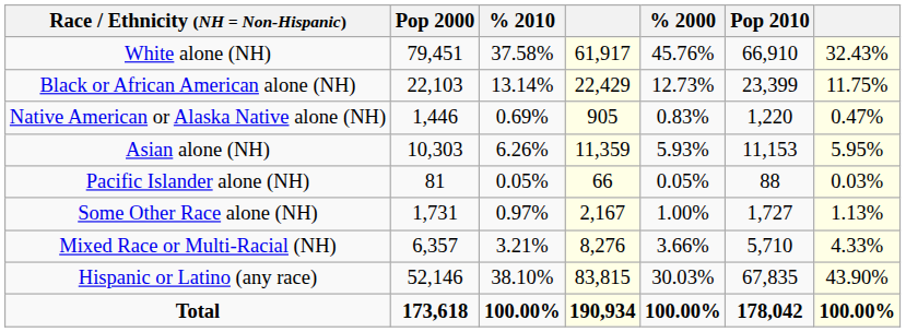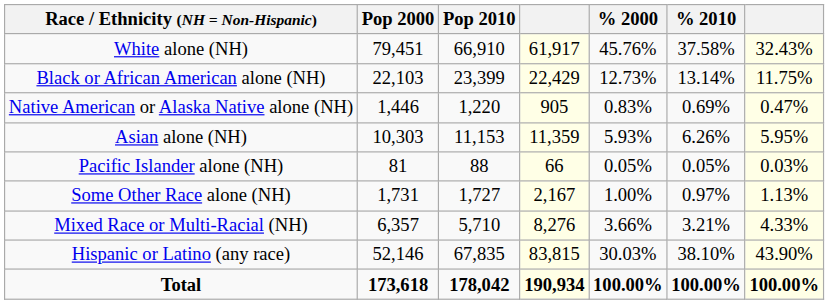columns swapped: Pop 2010 <-> % 2010
